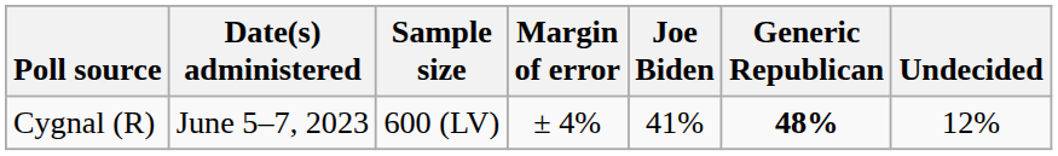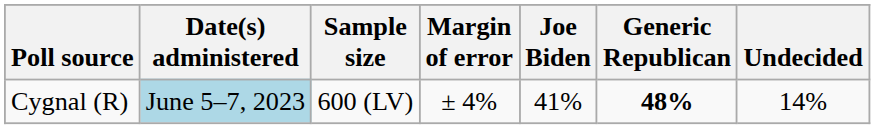Cygnal (R) | Date(s) administered: no background -> lightblue background
Cygnal (R) | Undecided: 12% -> 14%
